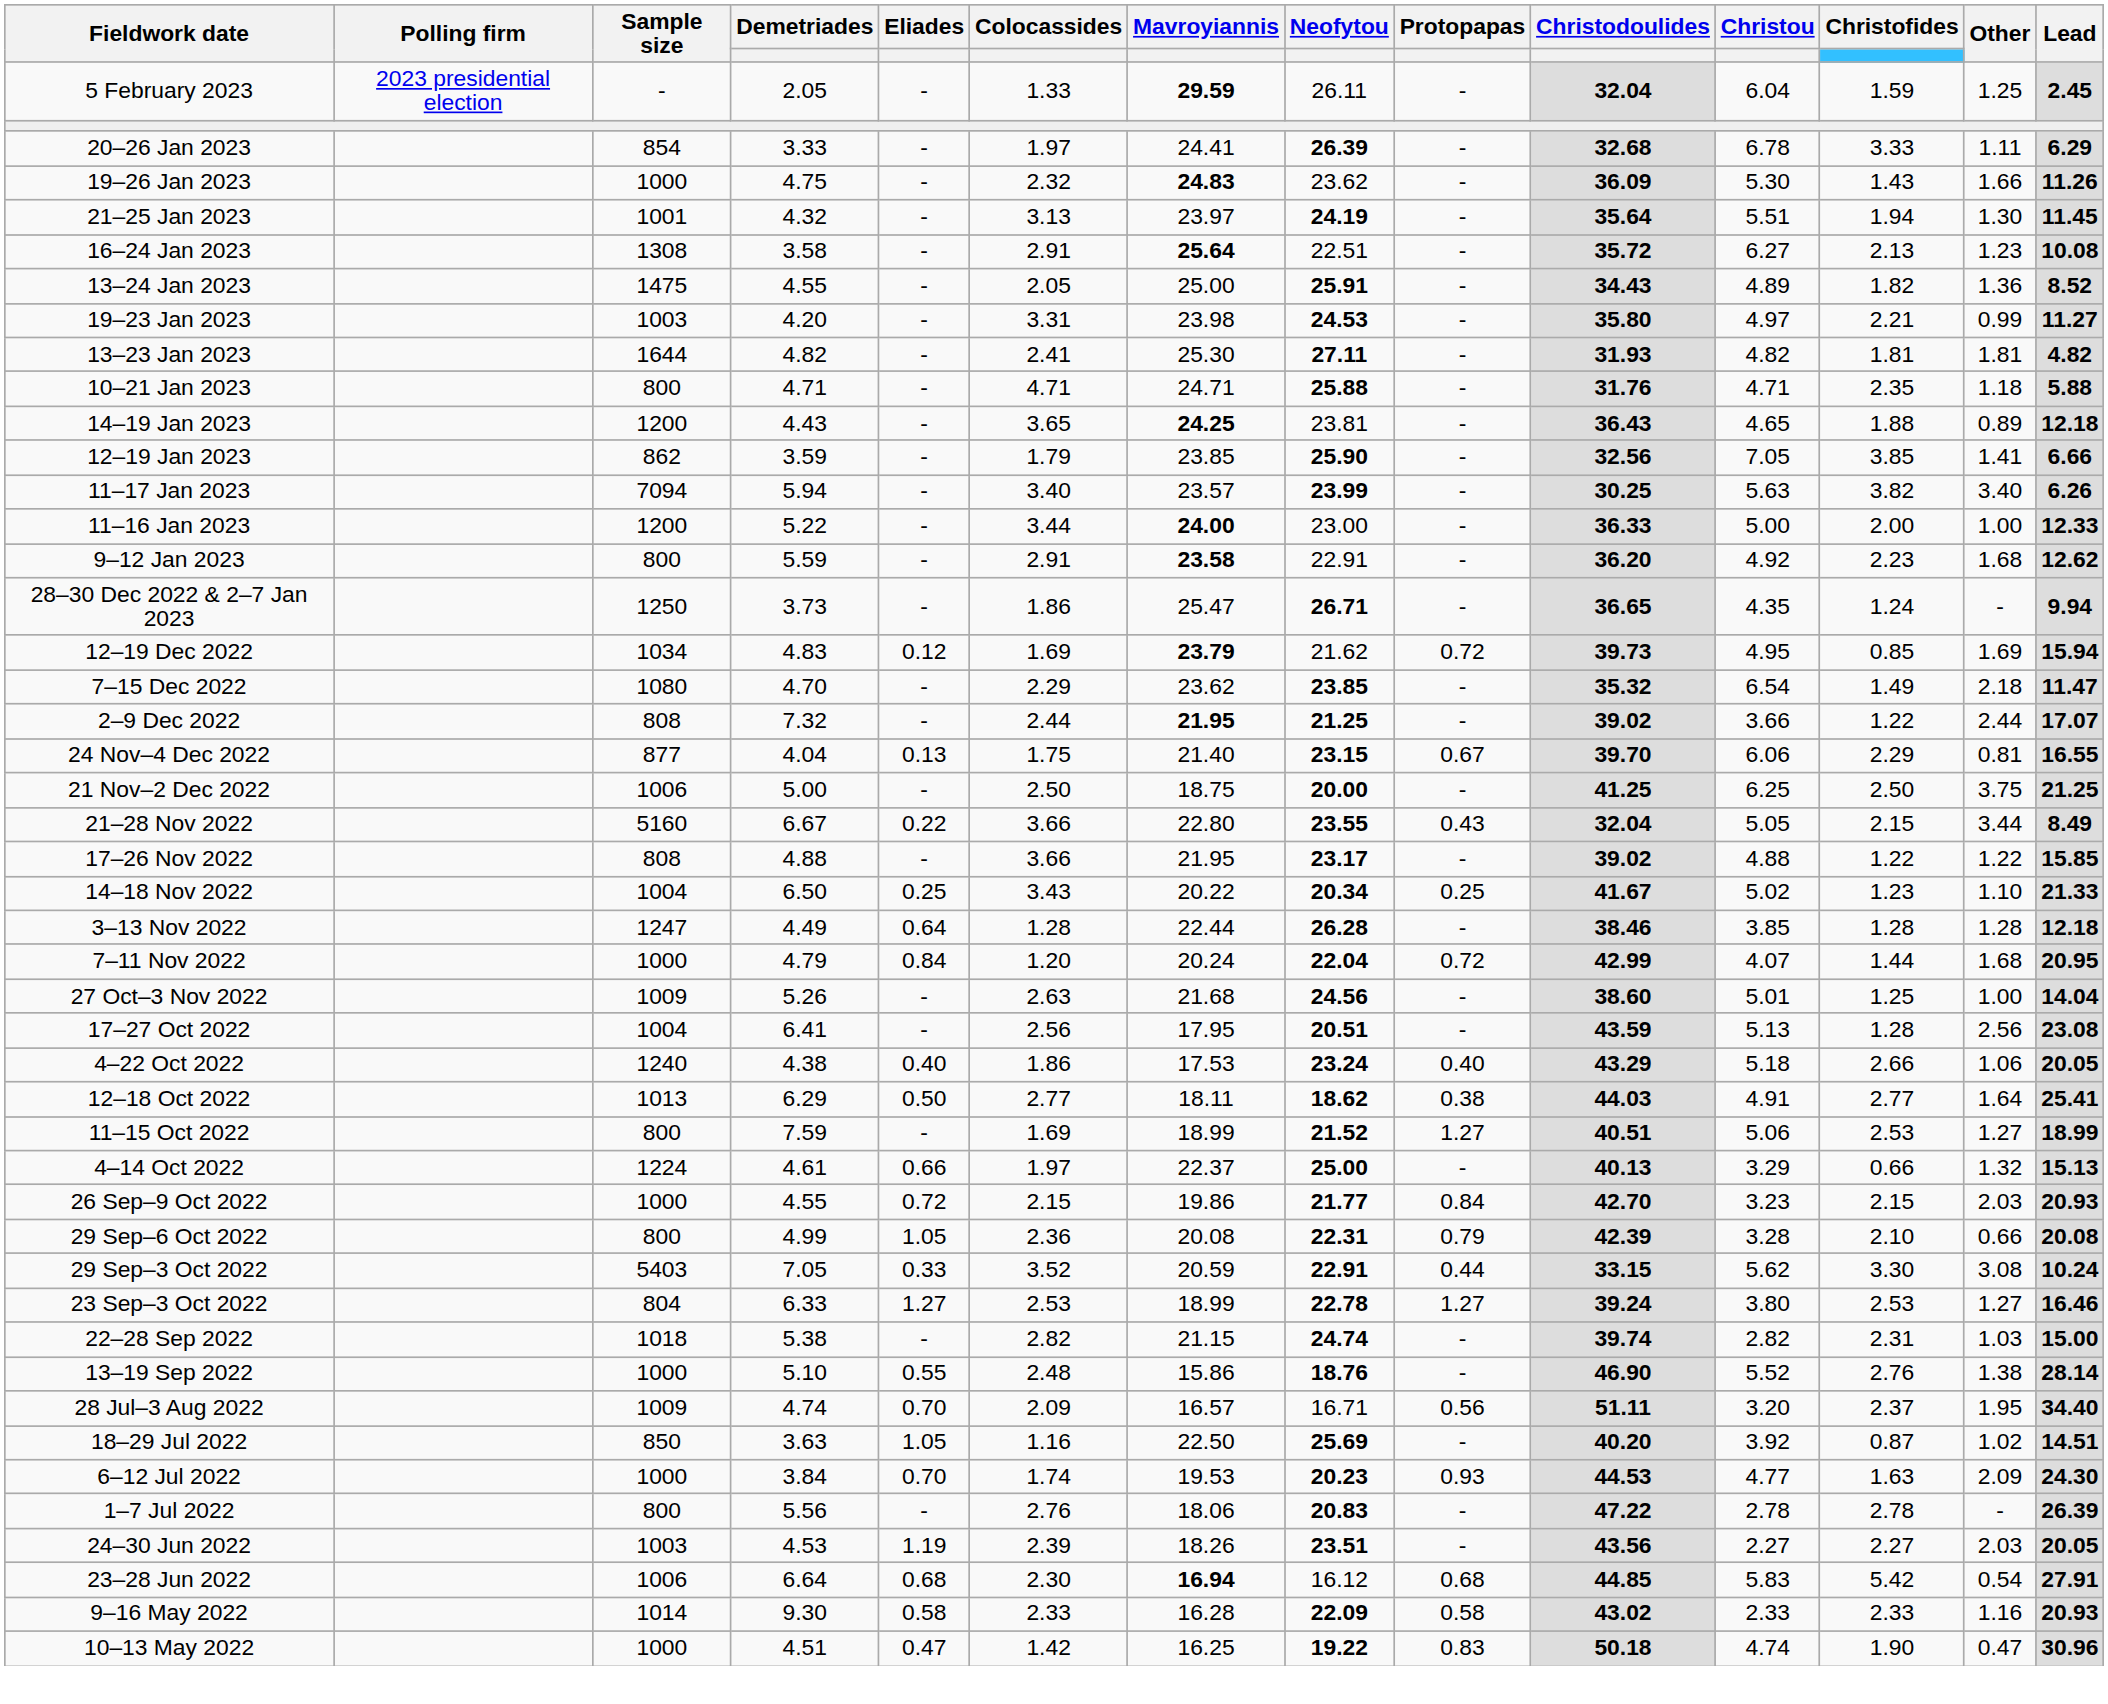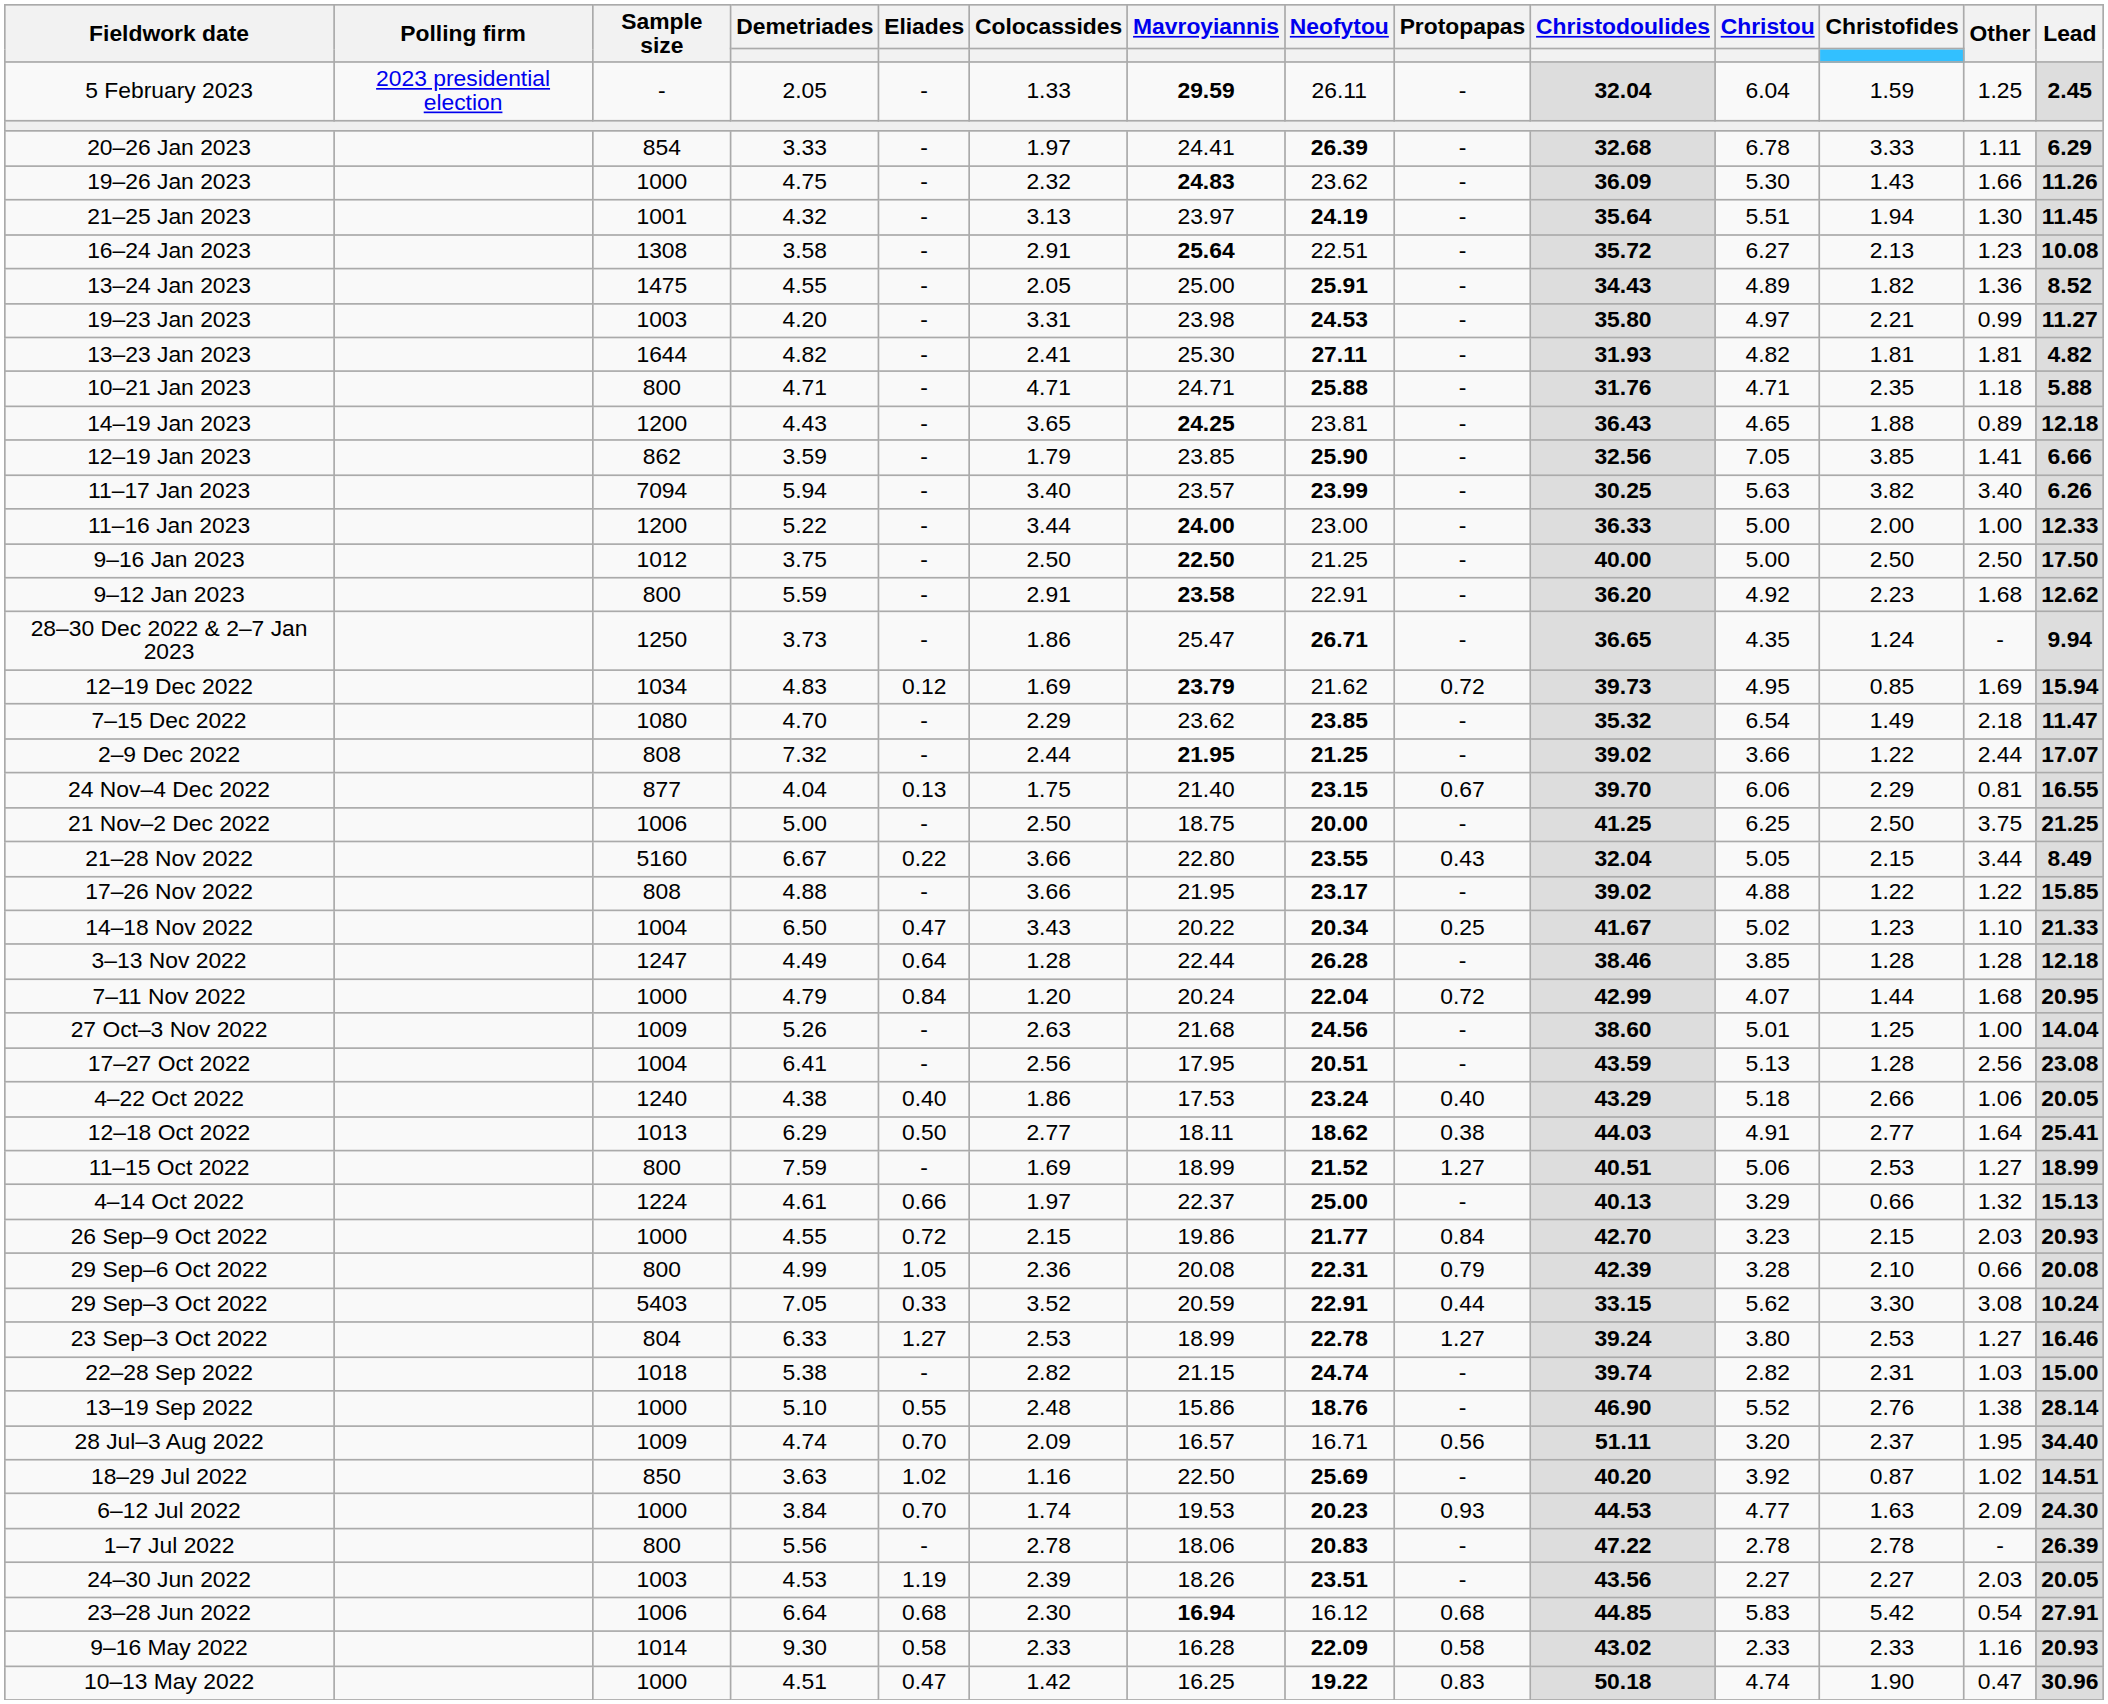+ row: 9–16 Jan 2023 | 1012 | 3.75 | - | 2.50 | 22.50 | 21.25 | - | 40.00 | 5.00 | 2.50 | 2.50 | 17.50
14–18 Nov 2022 | Eliades: 0.25 -> 0.47
18–29 Jul 2022 | Eliades: 1.05 -> 1.02
1–7 Jul 2022 | Colocassides: 2.76 -> 2.78
